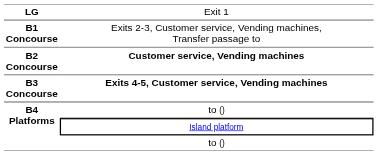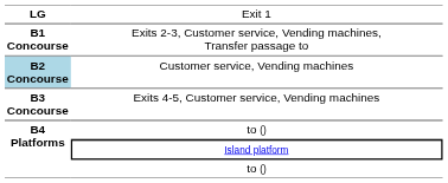Customer service, Vending machines | column 1: no background -> lightblue background
Customer service, Vending machines | column 2: bold -> normal
Exits 4-5, Customer service, Vending machines | column 2: bold -> normal
